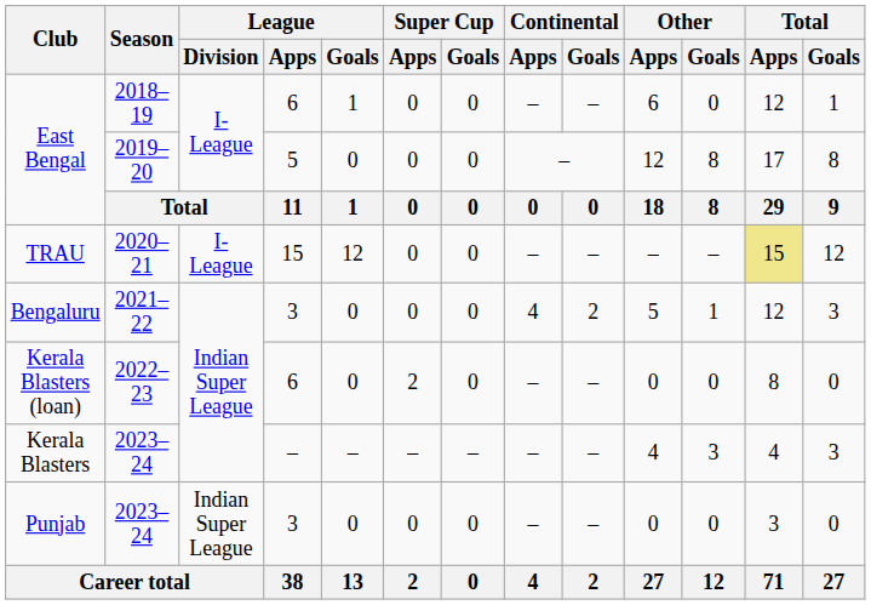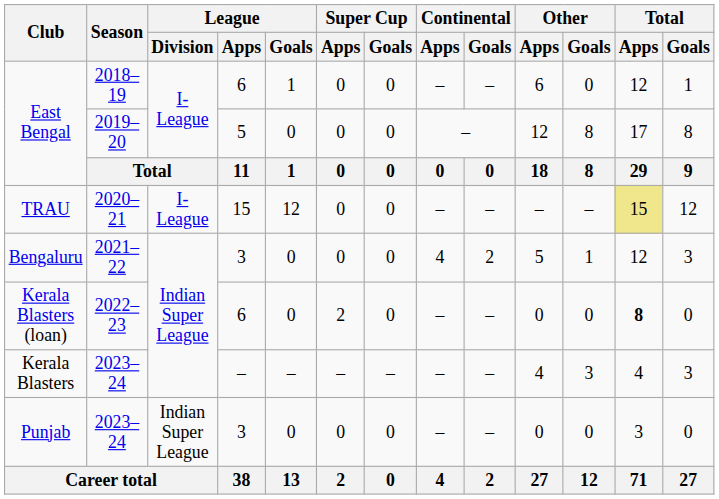Kerala Blasters (loan) | Total / Apps: normal -> bold
